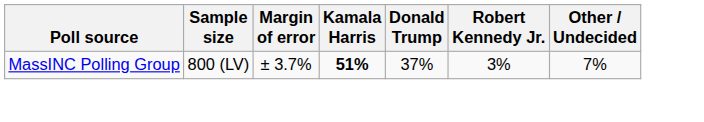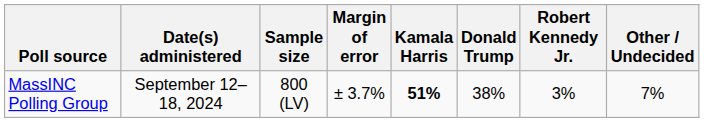+ column: Date(s) administered | September 12–18, 2024
MassINC Polling Group | Donald Trump: 37% -> 38%
